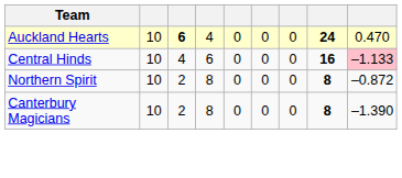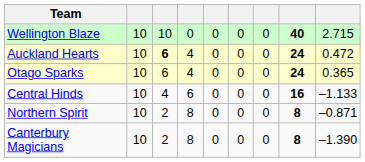+ row: Wellington Blaze | 10 | 10 | 0 | 0 | 0 | 0 | 40 | 2.715
Auckland Hearts | column 9: 0.470 -> 0.472
+ row: Otago Sparks | 10 | 6 | 4 | 0 | 0 | 0 | 24 | 0.365
Central Hinds | column 9: pink background -> no background
Northern Spirit | column 9: –0.872 -> –0.871
